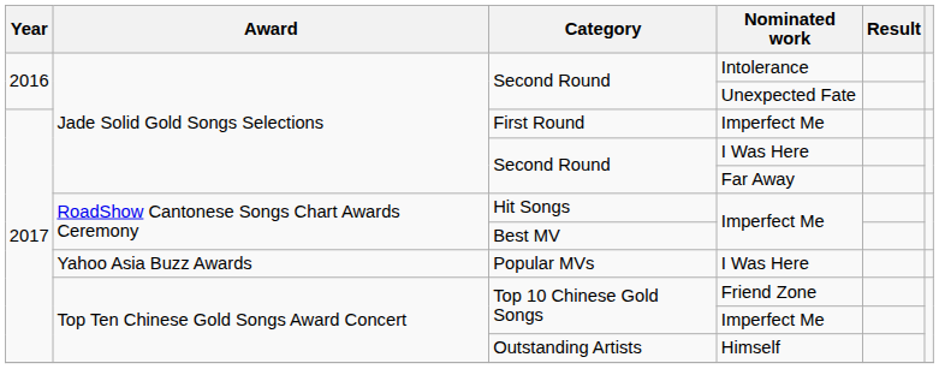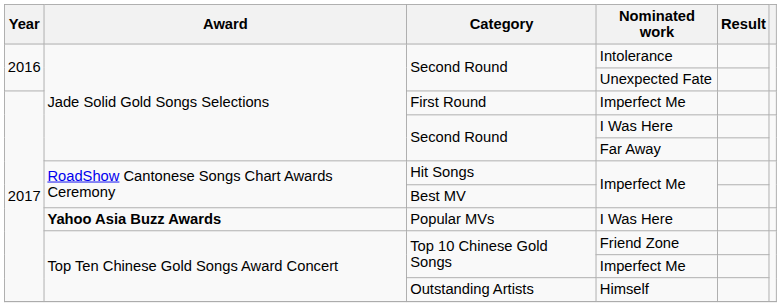Popular MVs | Award: normal -> bold
